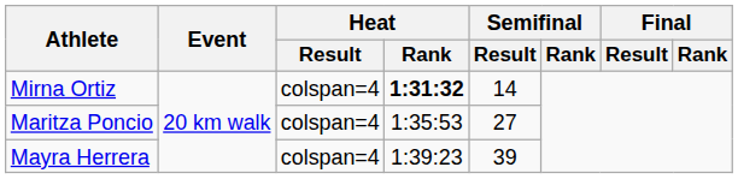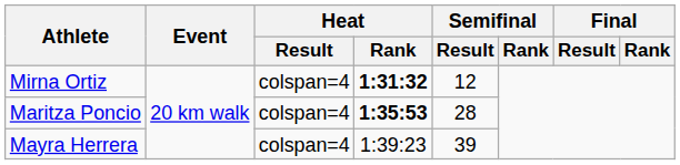Mirna Ortiz | Semifinal / Result: 14 -> 12
Maritza Poncio | Heat / Rank: normal -> bold
Maritza Poncio | Semifinal / Result: 27 -> 28
